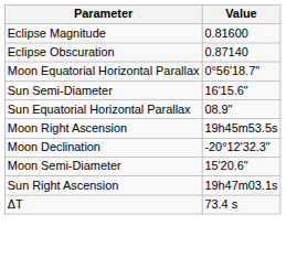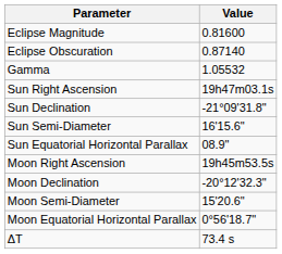+ row: Gamma | 1.05532
rows swapped: Sun Right Ascension <-> Moon Equatorial Horizontal Parallax
+ row: Sun Declination | -21°09'31.8"
